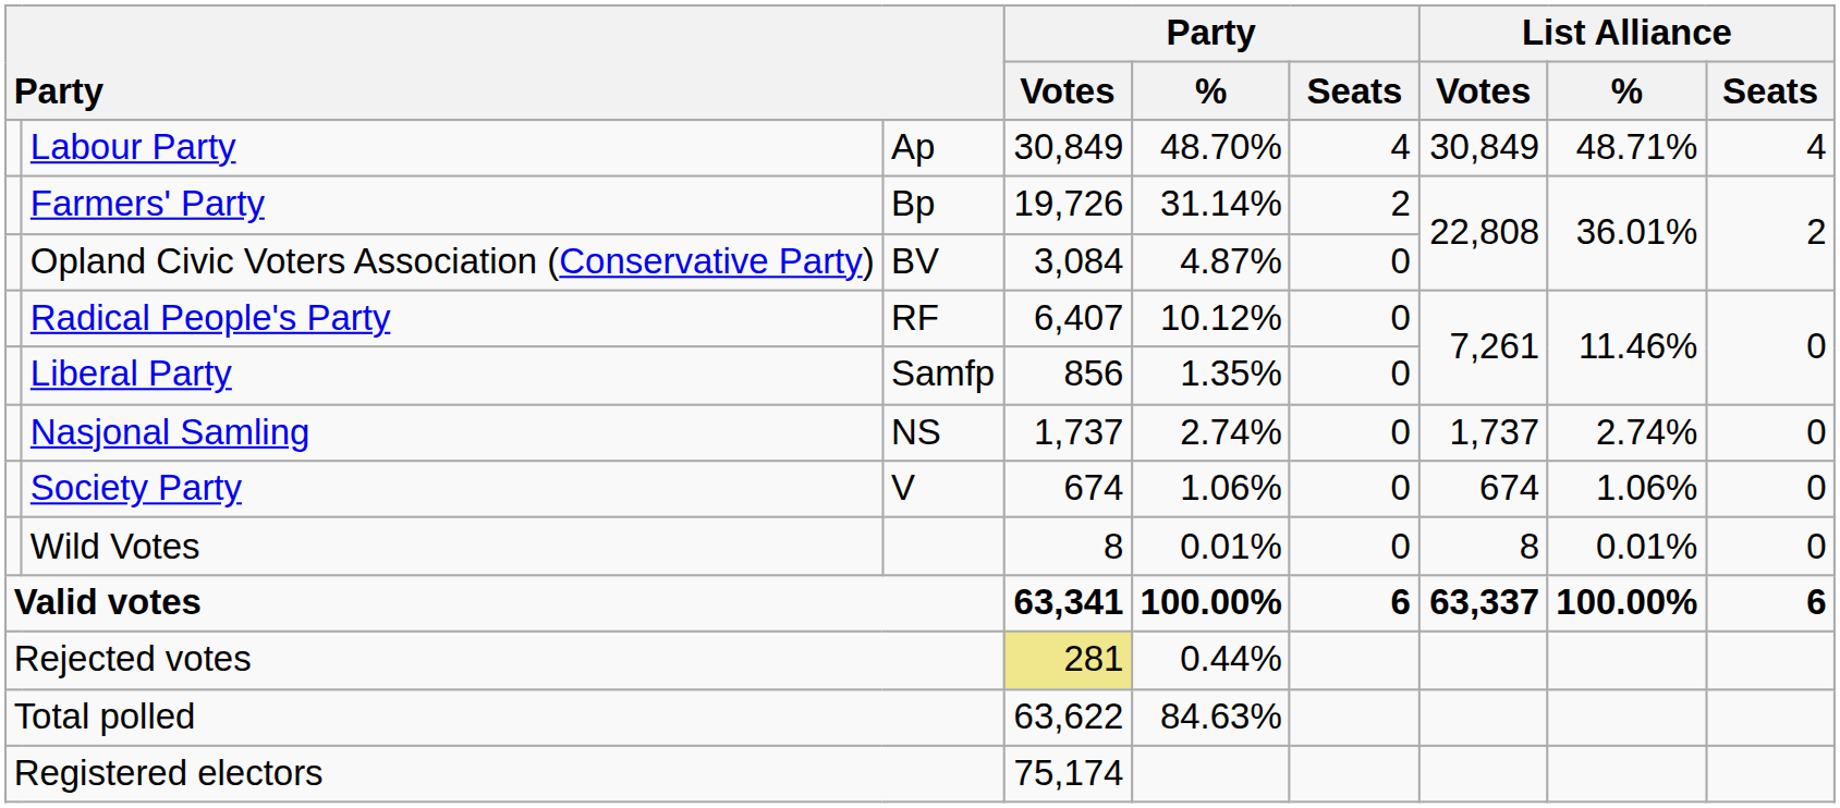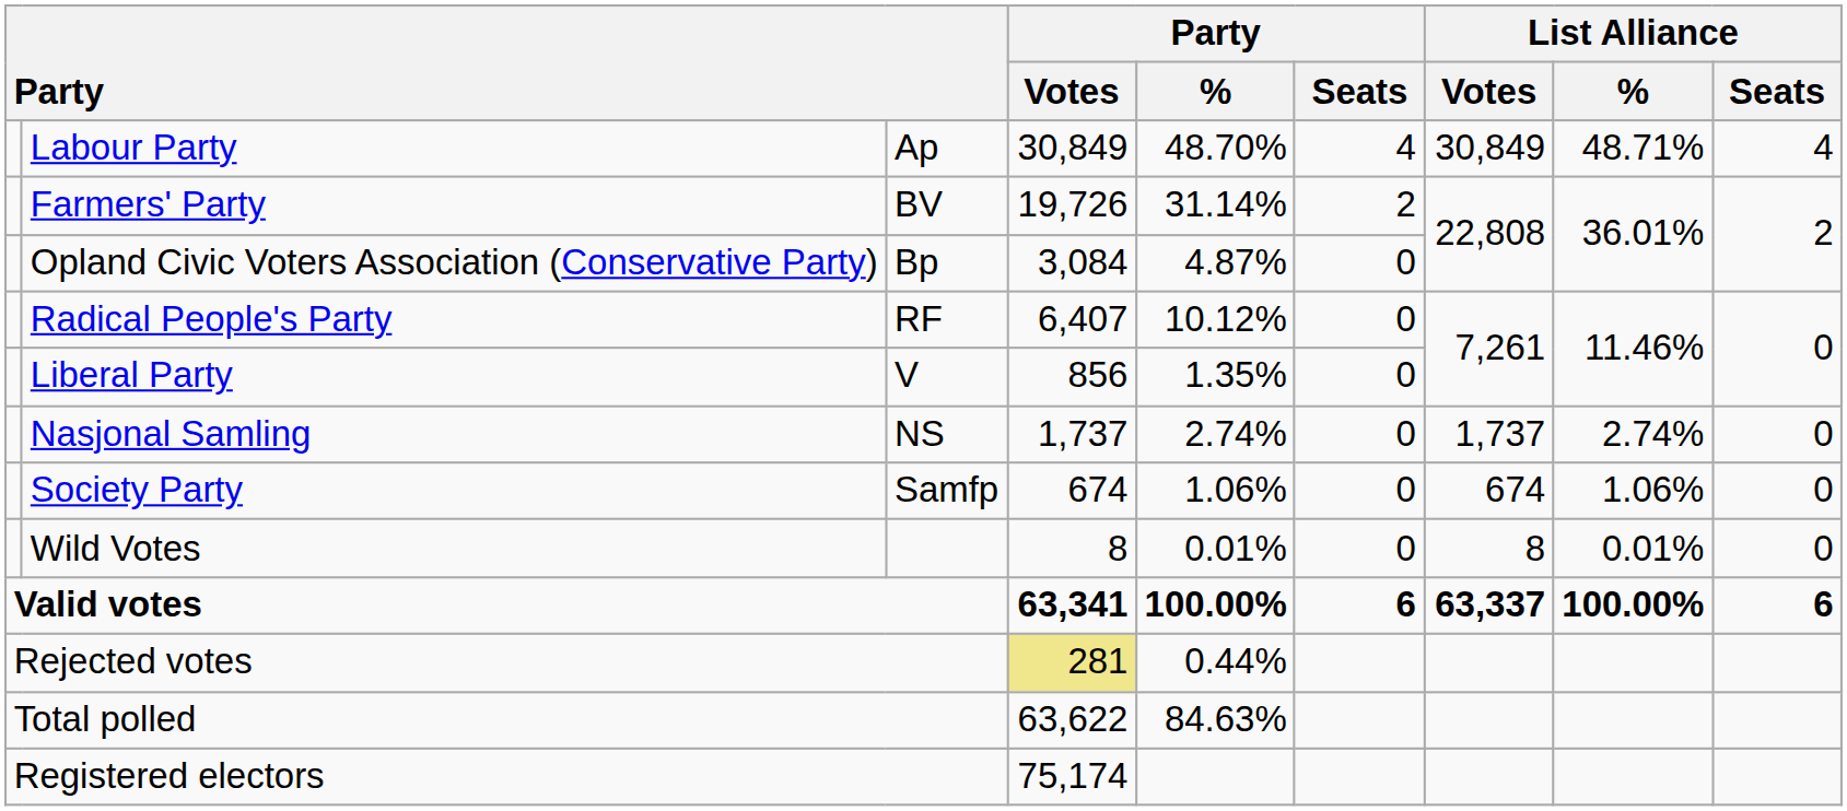Farmers' Party | column 3: Bp -> BV
Opland Civic Voters Association (Conservative Party) | column 3: BV -> Bp
Liberal Party | column 3: Samfp -> V
Society Party | column 3: V -> Samfp
